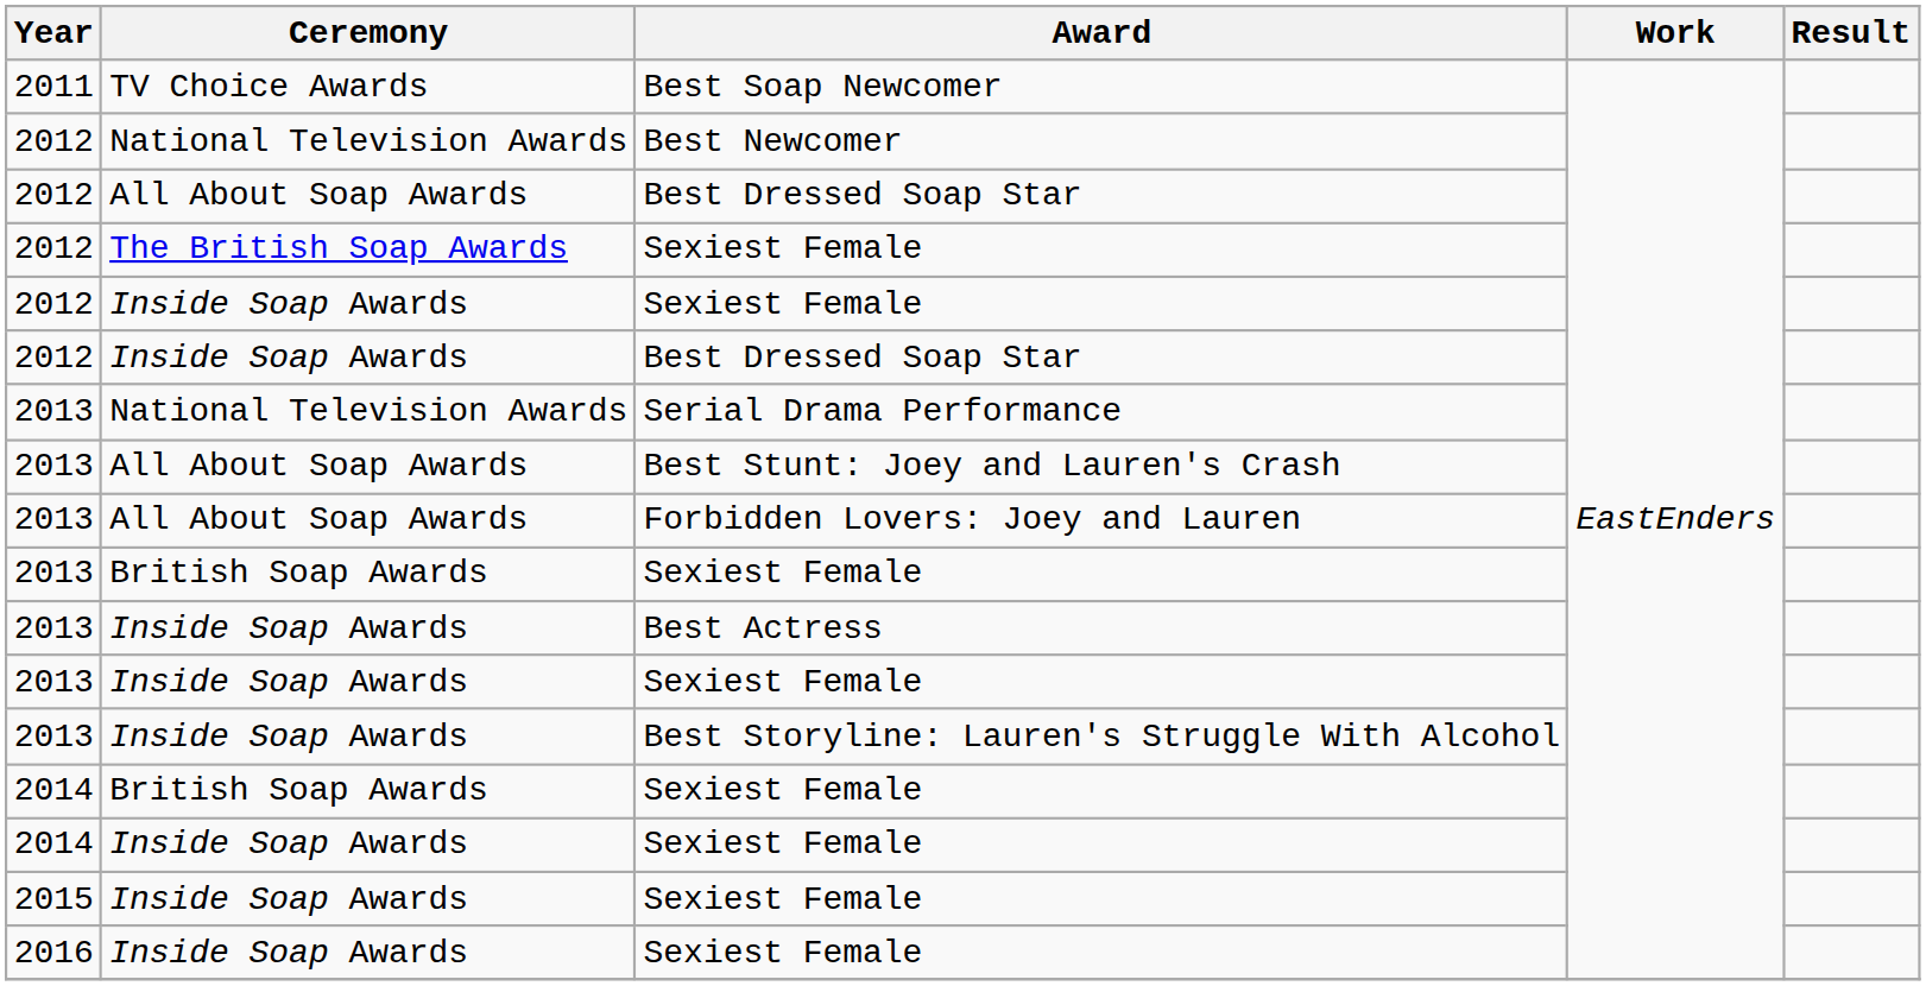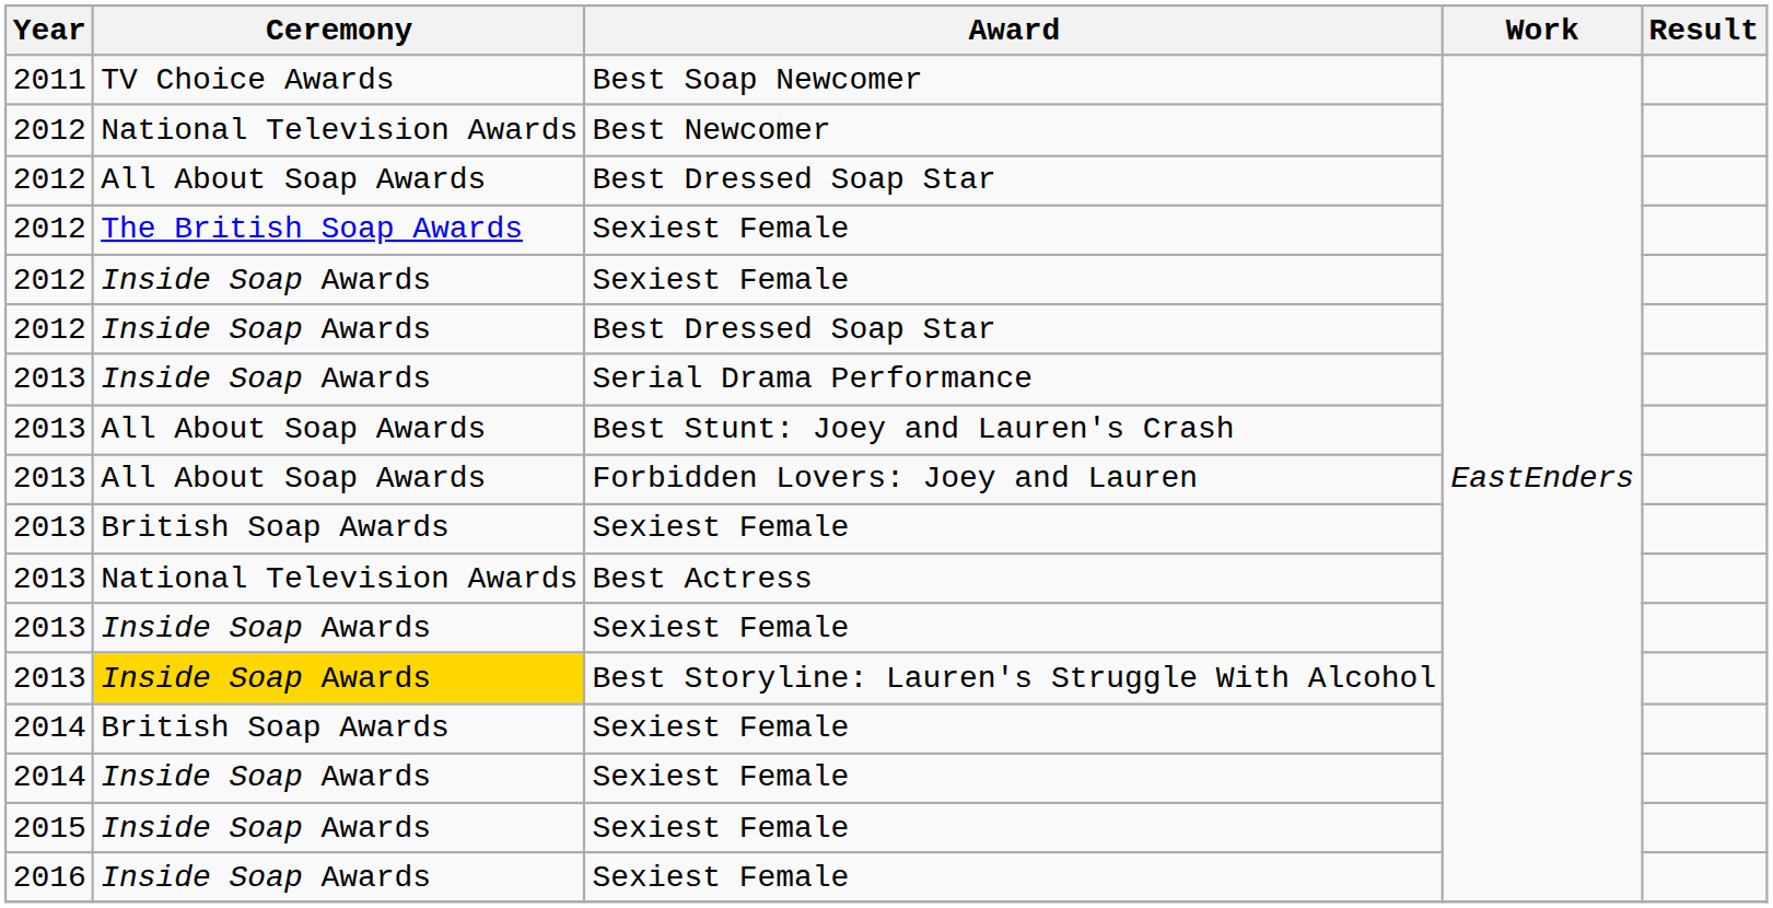Serial Drama Performance | Ceremony: National Television Awards -> Inside Soap Awards
Best Actress | Ceremony: Inside Soap Awards -> National Television Awards
Best Storyline: Lauren's Struggle With Alcohol | Ceremony: no background -> gold background
